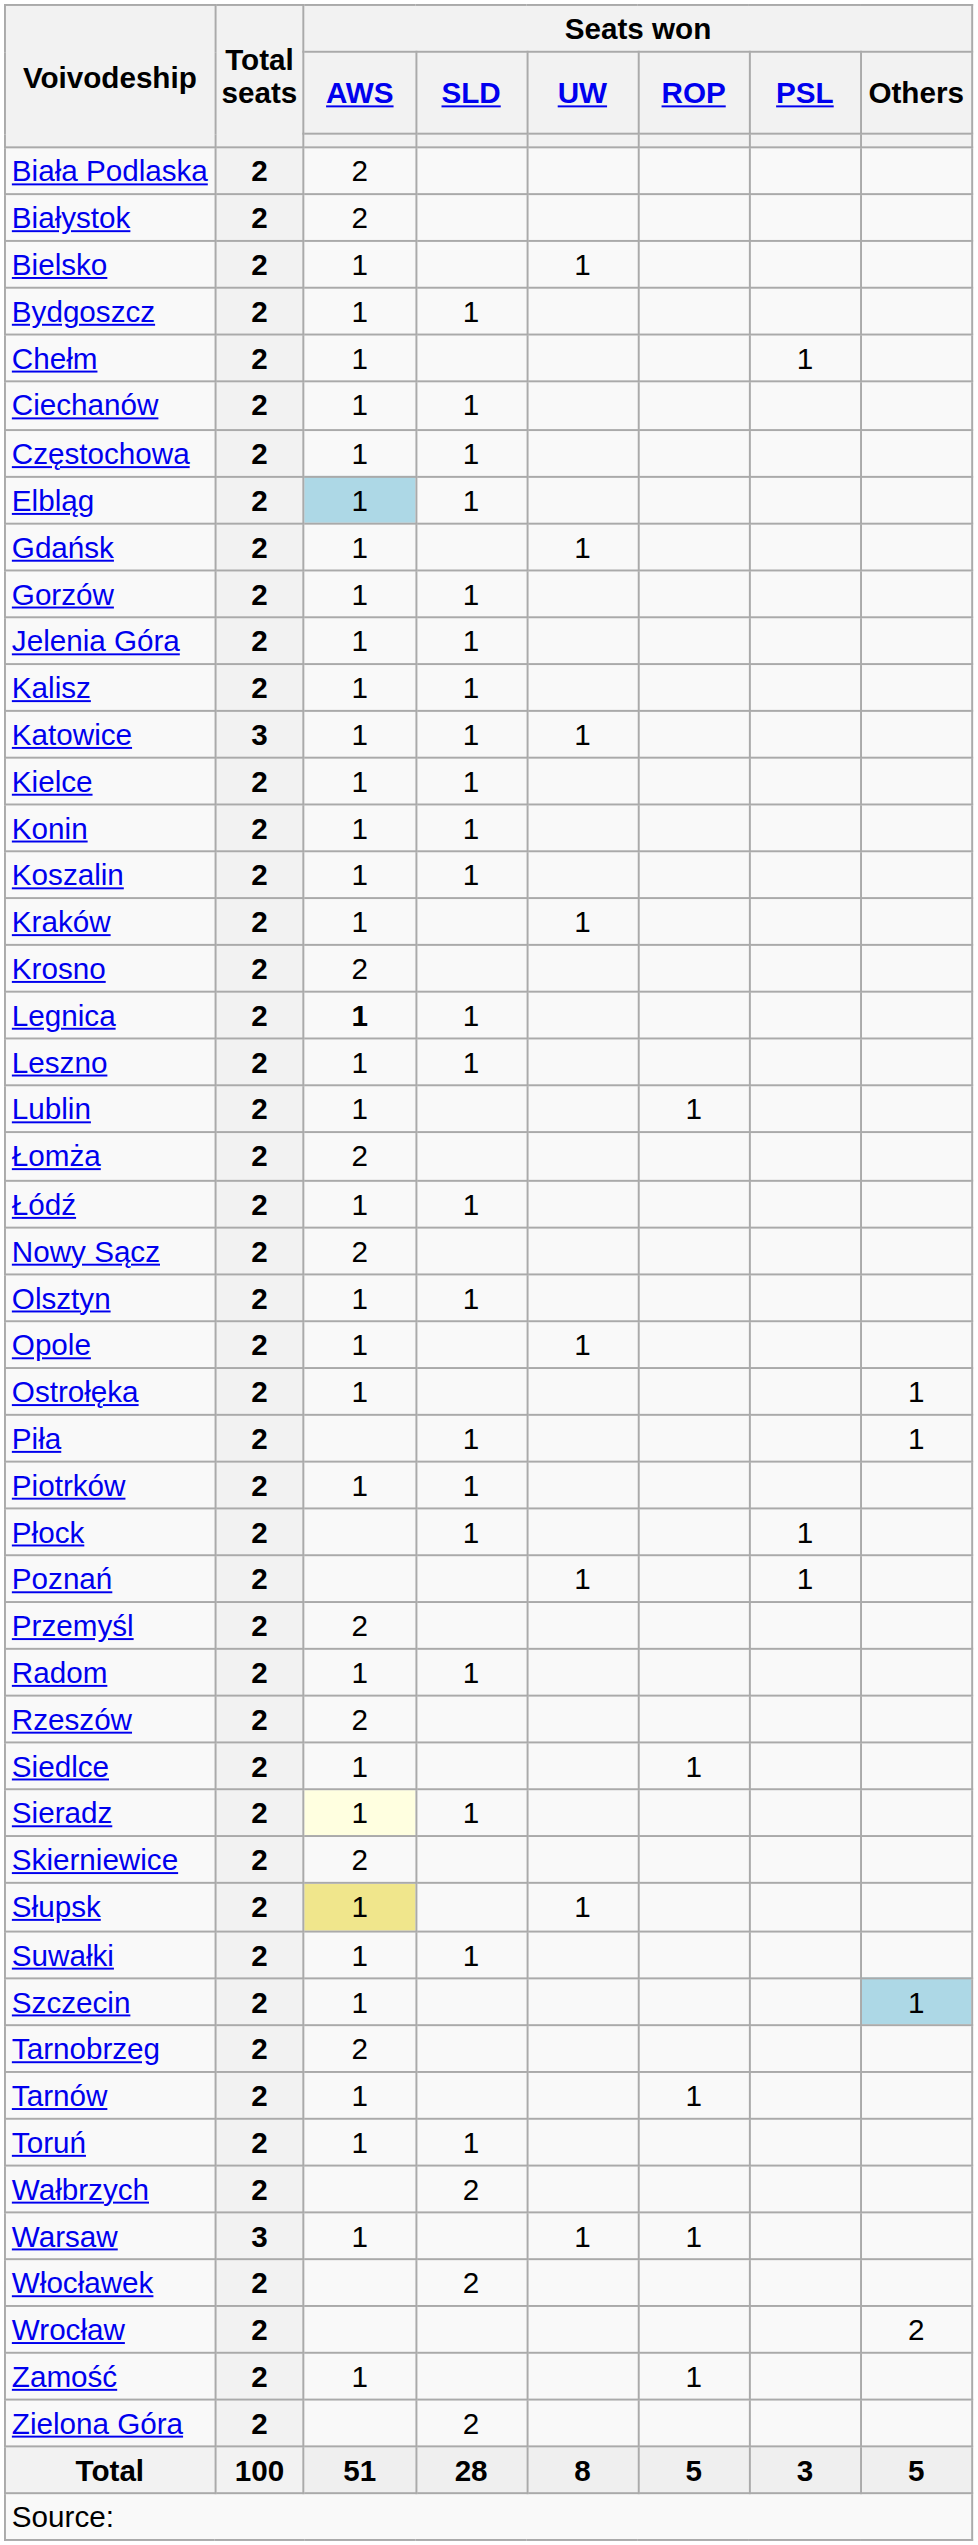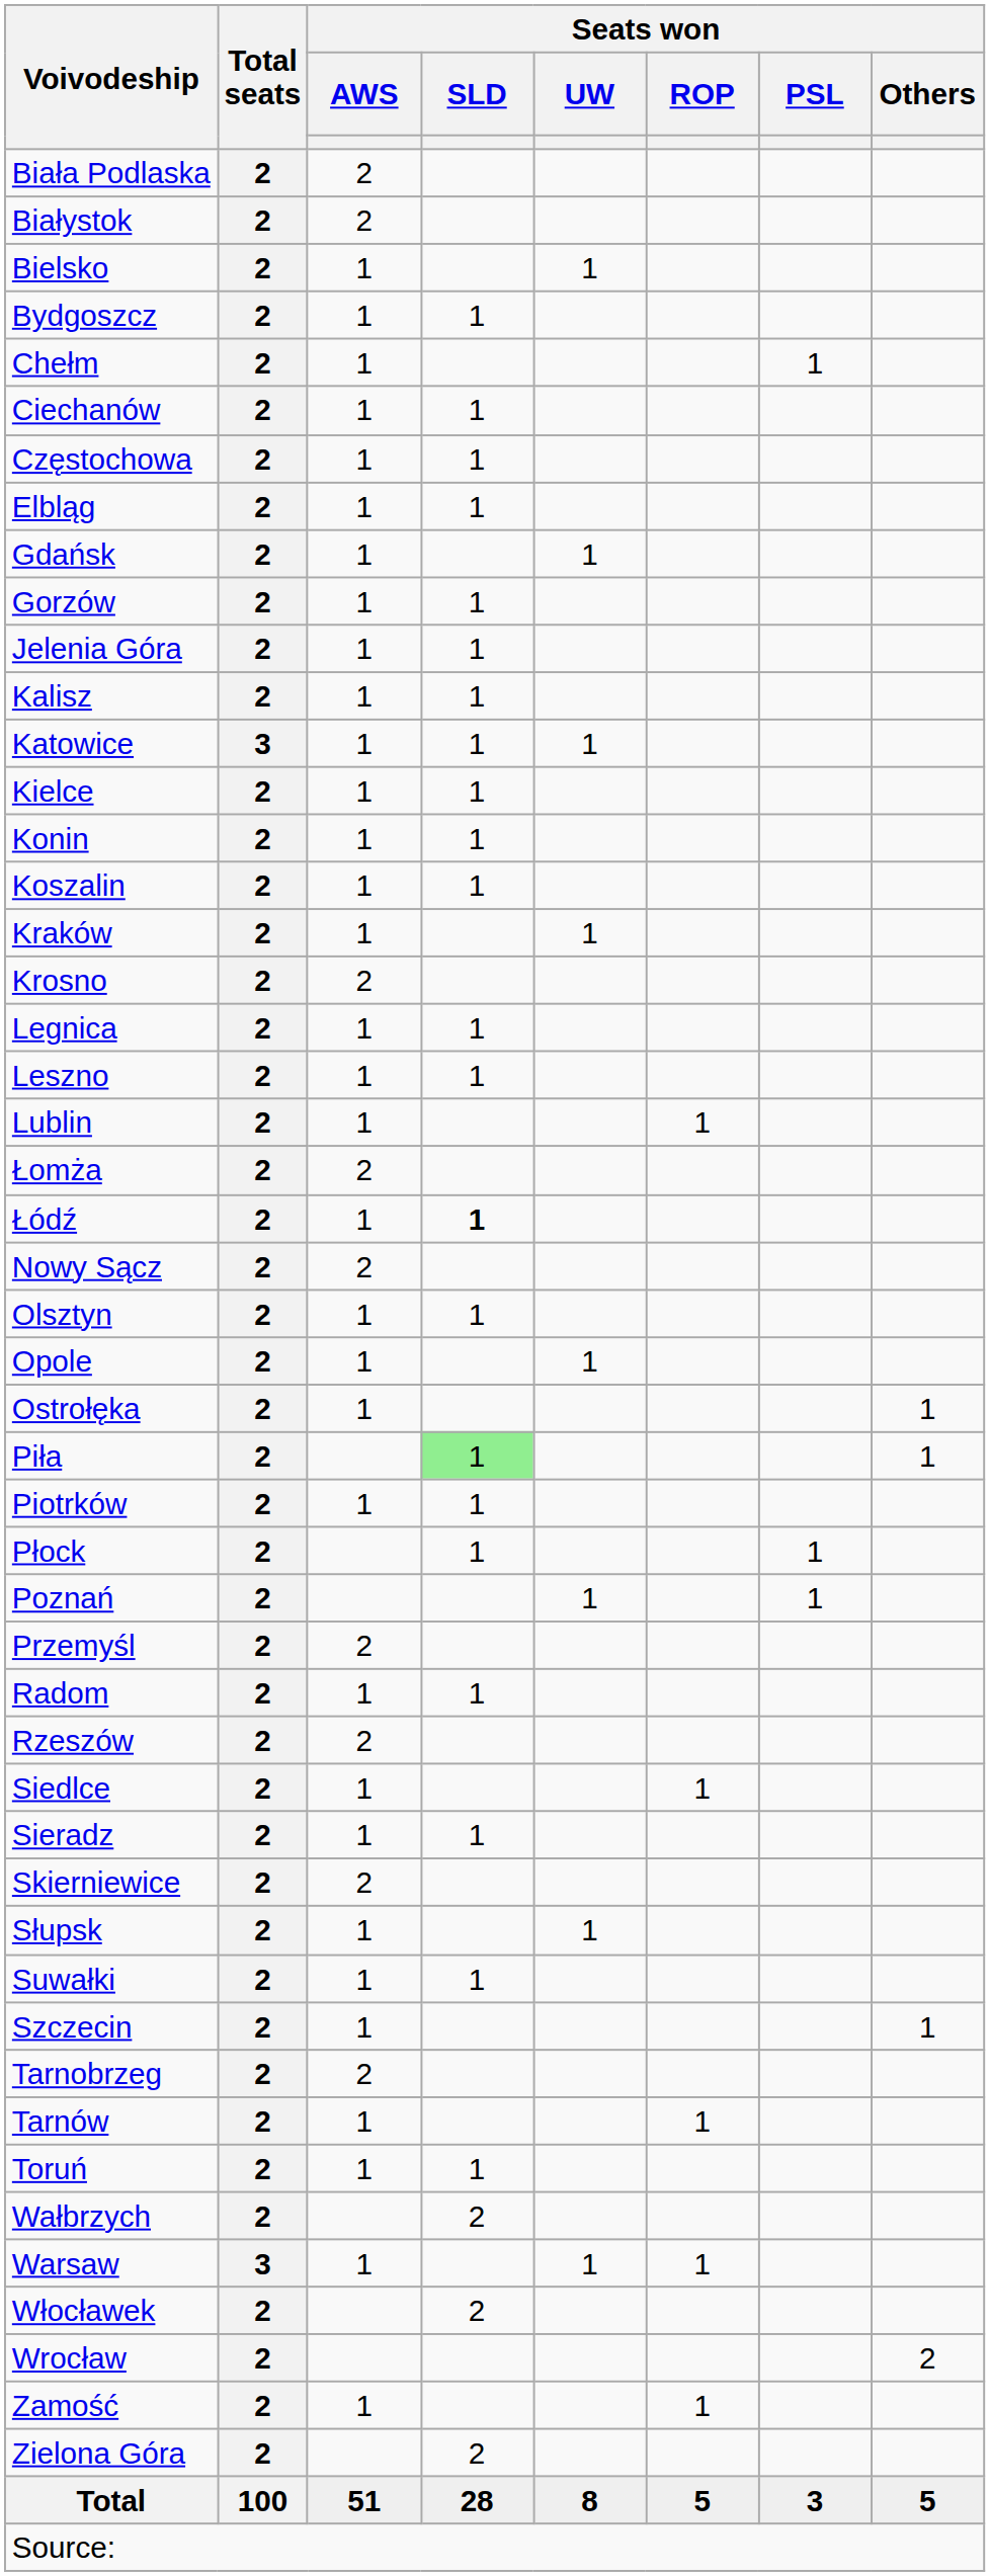Elbląg | Seats won / AWS: lightblue background -> no background
Legnica | Seats won / AWS: bold -> normal
Łódź | Seats won / SLD: normal -> bold
Piła | Seats won / SLD: no background -> lightgreen background
Sieradz | Seats won / AWS: lightyellow background -> no background
Słupsk | Seats won / AWS: khaki background -> no background
Szczecin | Seats won / Others: lightblue background -> no background
